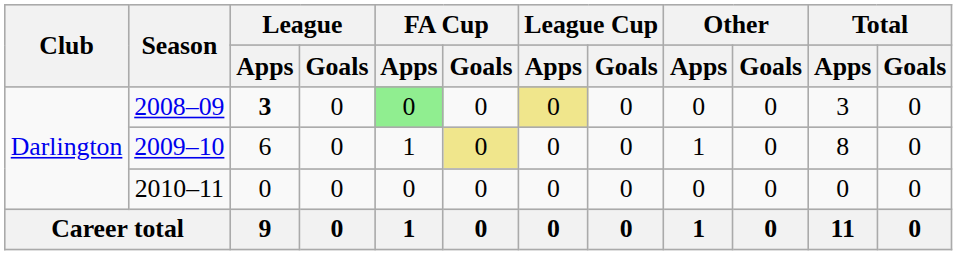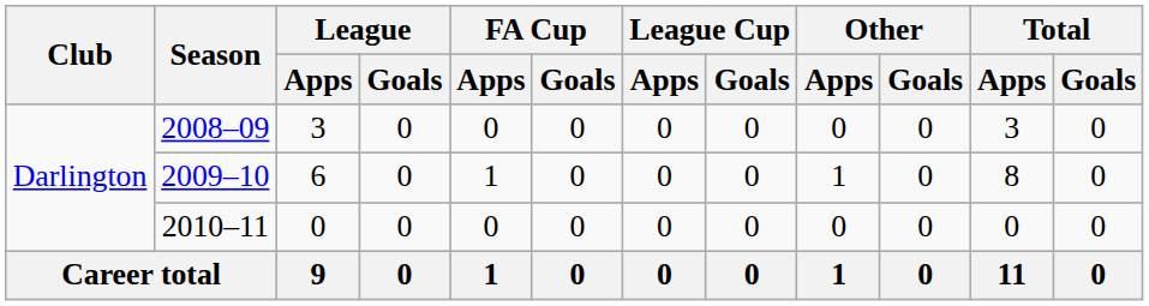2008–09 | League / Apps: bold -> normal
2008–09 | FA Cup / Apps: lightgreen background -> no background
2008–09 | League Cup / Apps: khaki background -> no background
2009–10 | FA Cup / Goals: khaki background -> no background
